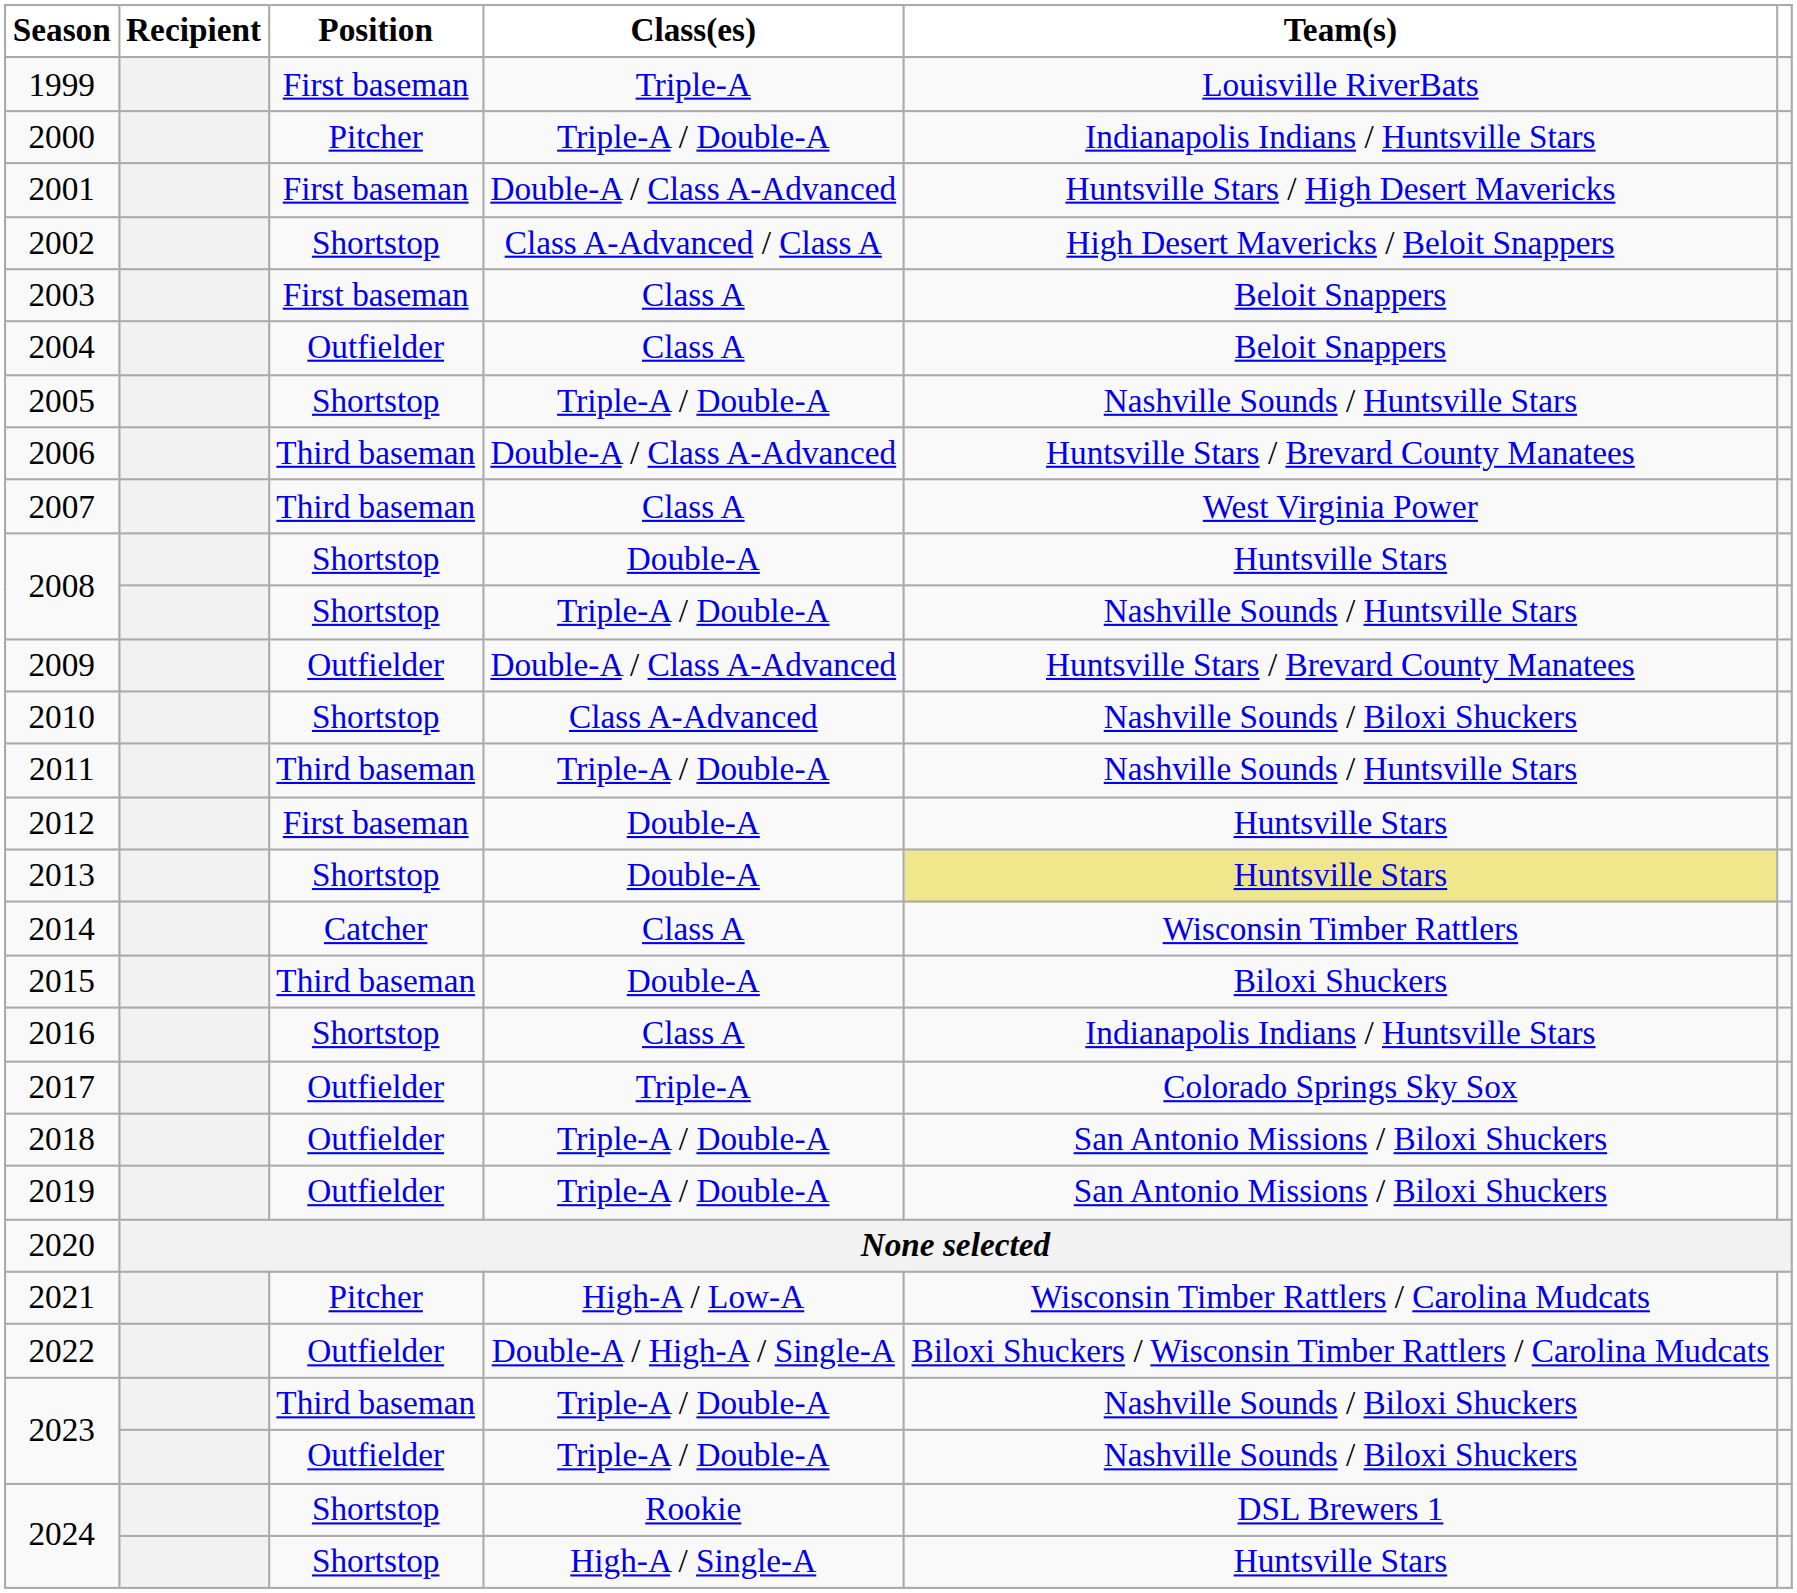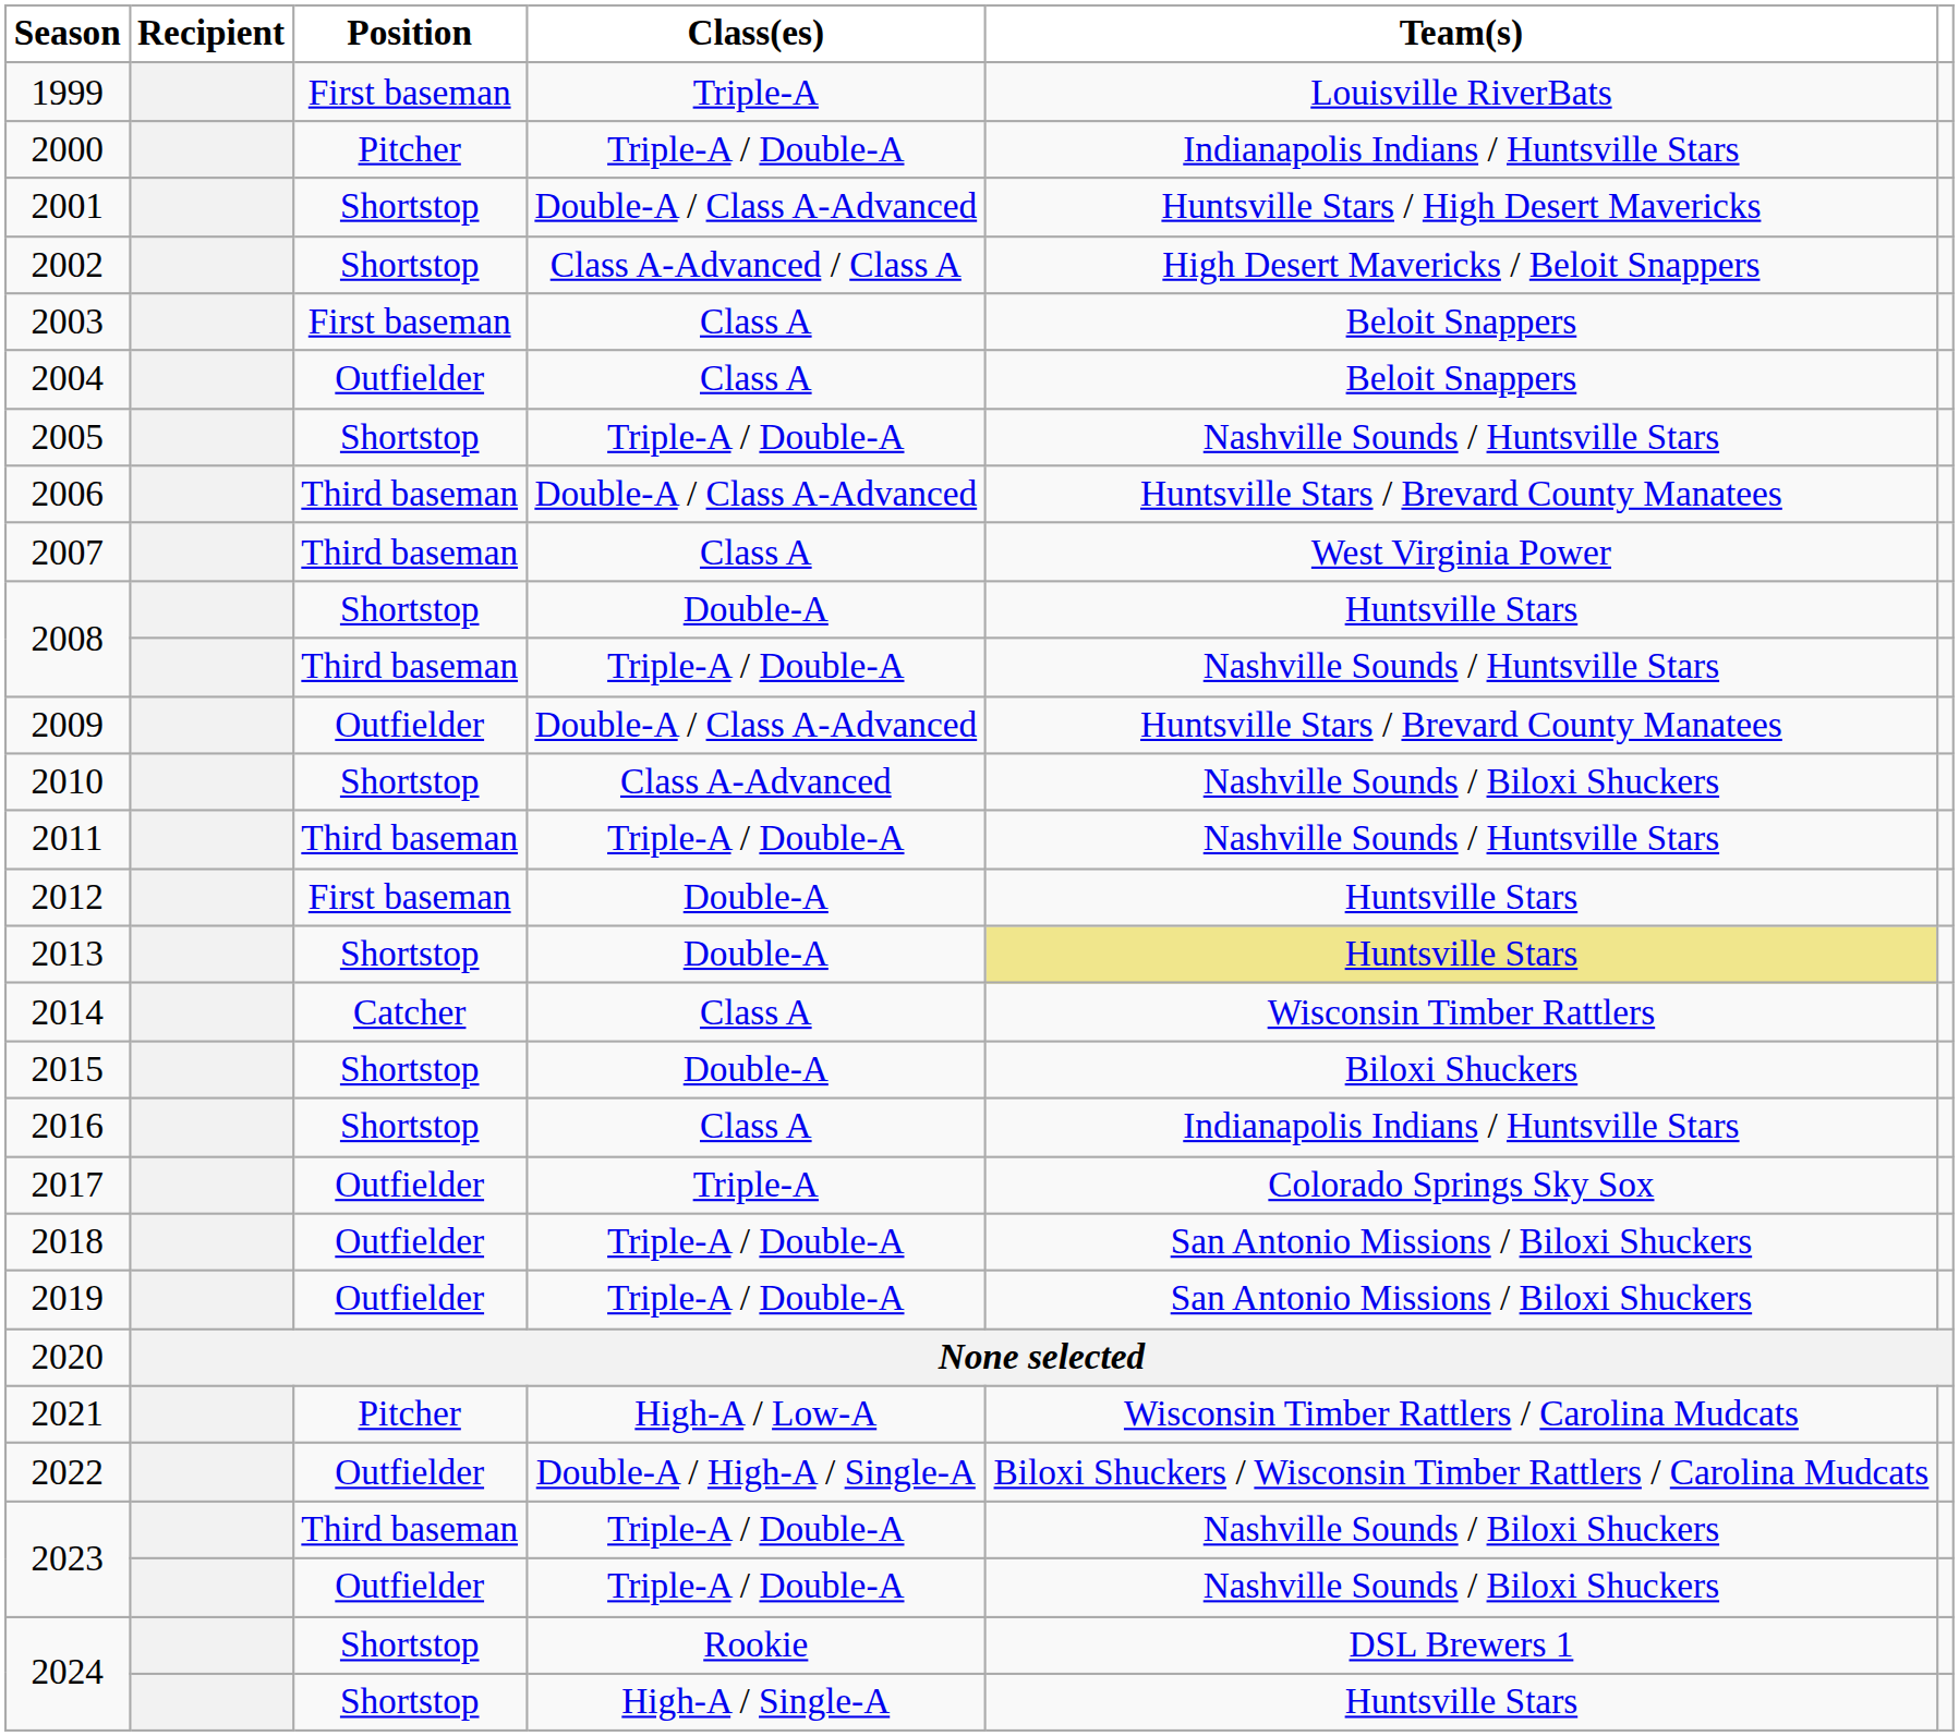2001 | Position: First baseman -> Shortstop
2008 / Triple-A / Double-A | Position: Shortstop -> Third baseman
2015 | Position: Third baseman -> Shortstop
